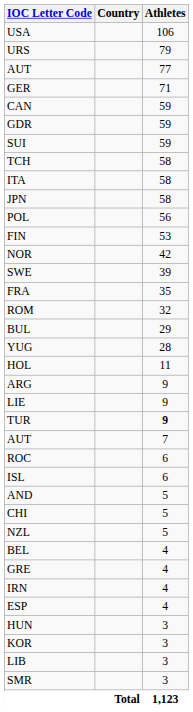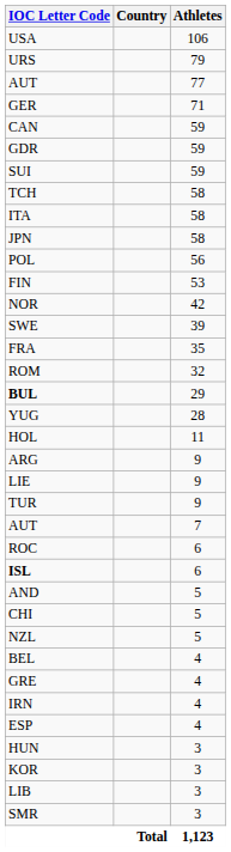BUL | IOC Letter Code: normal -> bold
TUR | Athletes: bold -> normal
ISL | IOC Letter Code: normal -> bold
